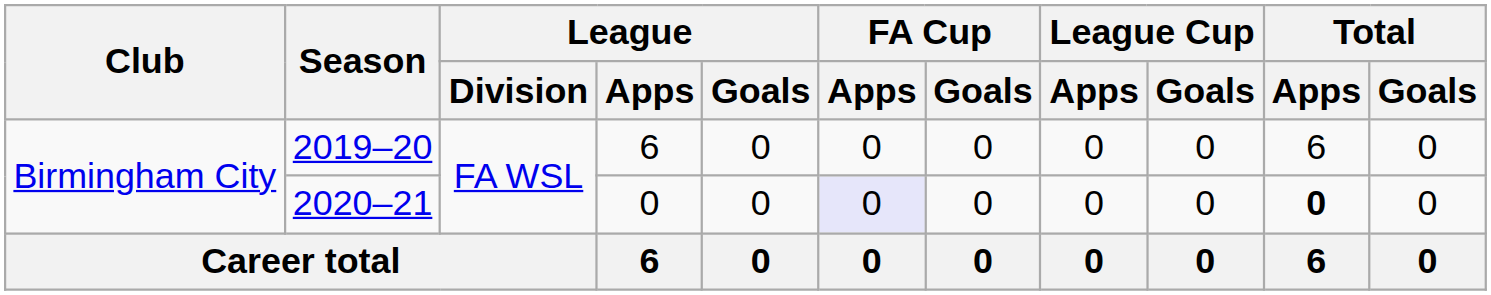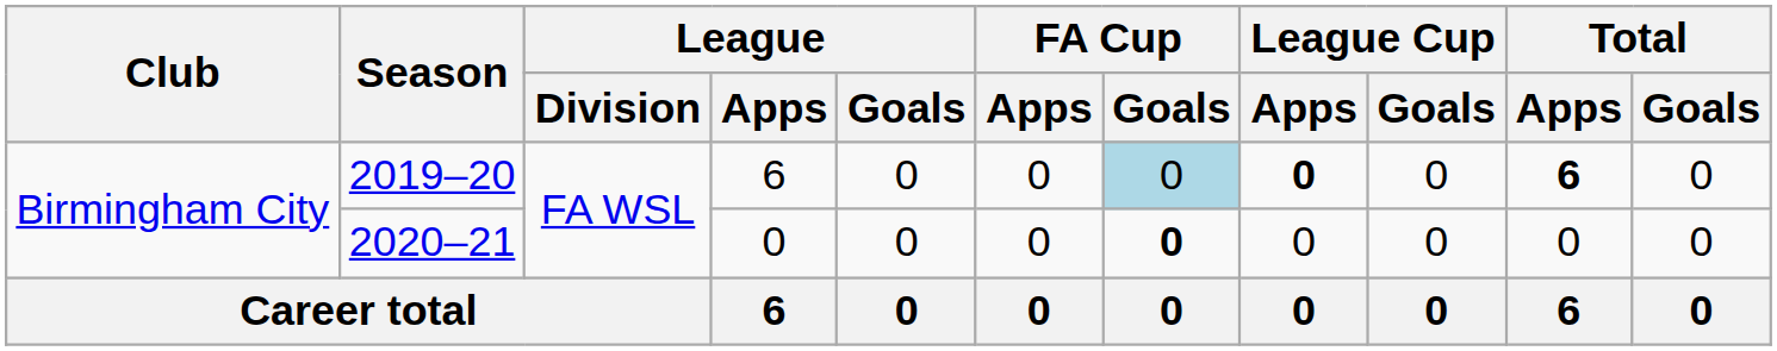2019–20 | FA Cup / Goals: no background -> lightblue background
2019–20 | League Cup / Apps: normal -> bold
2019–20 | Total / Apps: normal -> bold
2020–21 | FA Cup / Apps: lavender background -> no background
2020–21 | FA Cup / Goals: normal -> bold
2020–21 | Total / Apps: bold -> normal
